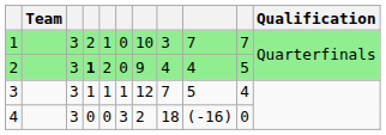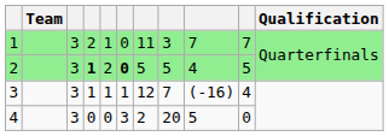row 2 | column 7: 10 -> 11
row 3 | column 6: normal -> bold
row 3 | column 7: 9 -> 5
row 3 | column 8: 4 -> 5
row 4 | column 9: 5 -> (-16)
row 5 | column 8: 18 -> 20
row 5 | column 9: (-16) -> 5
